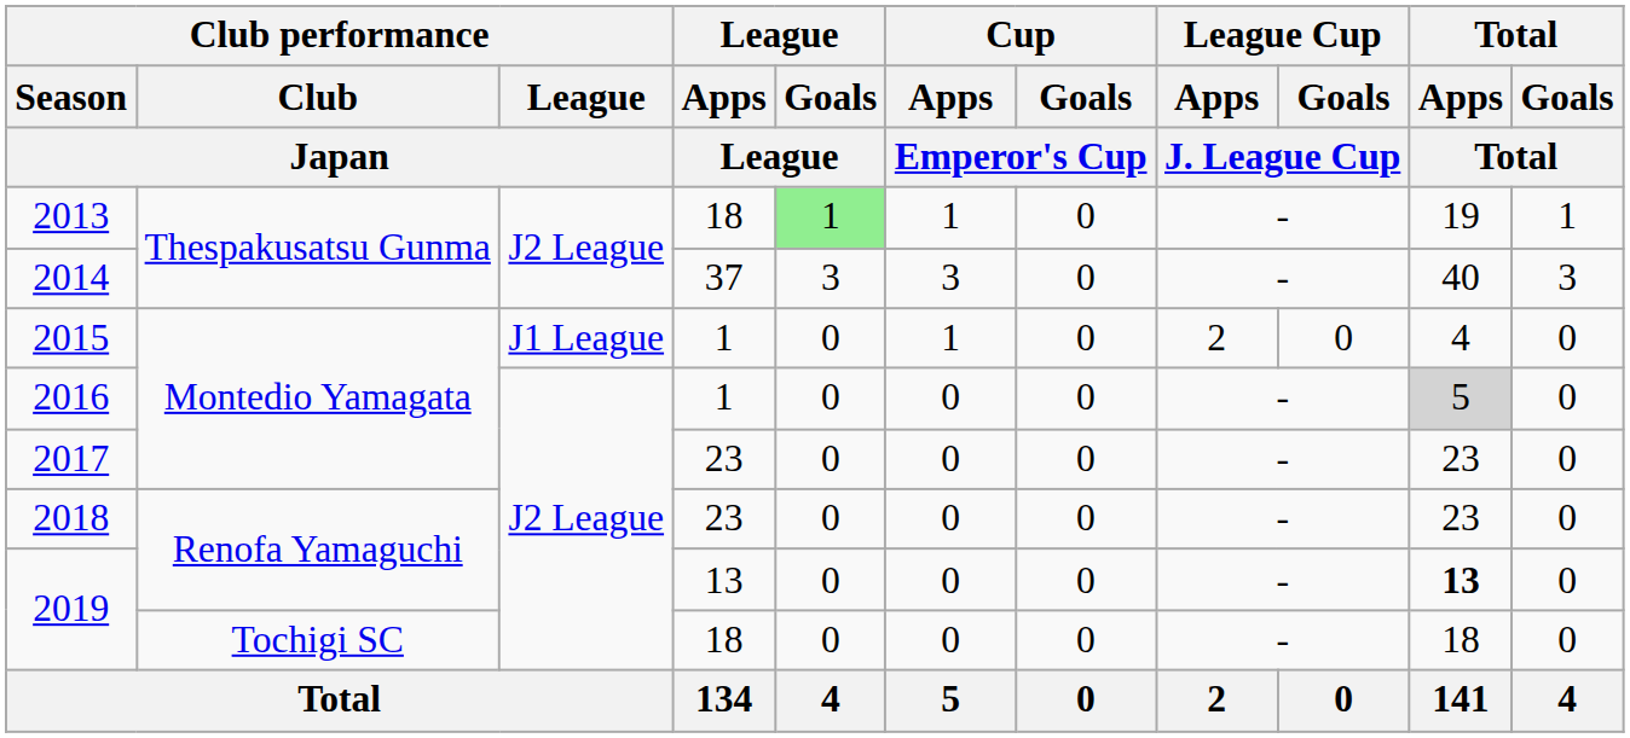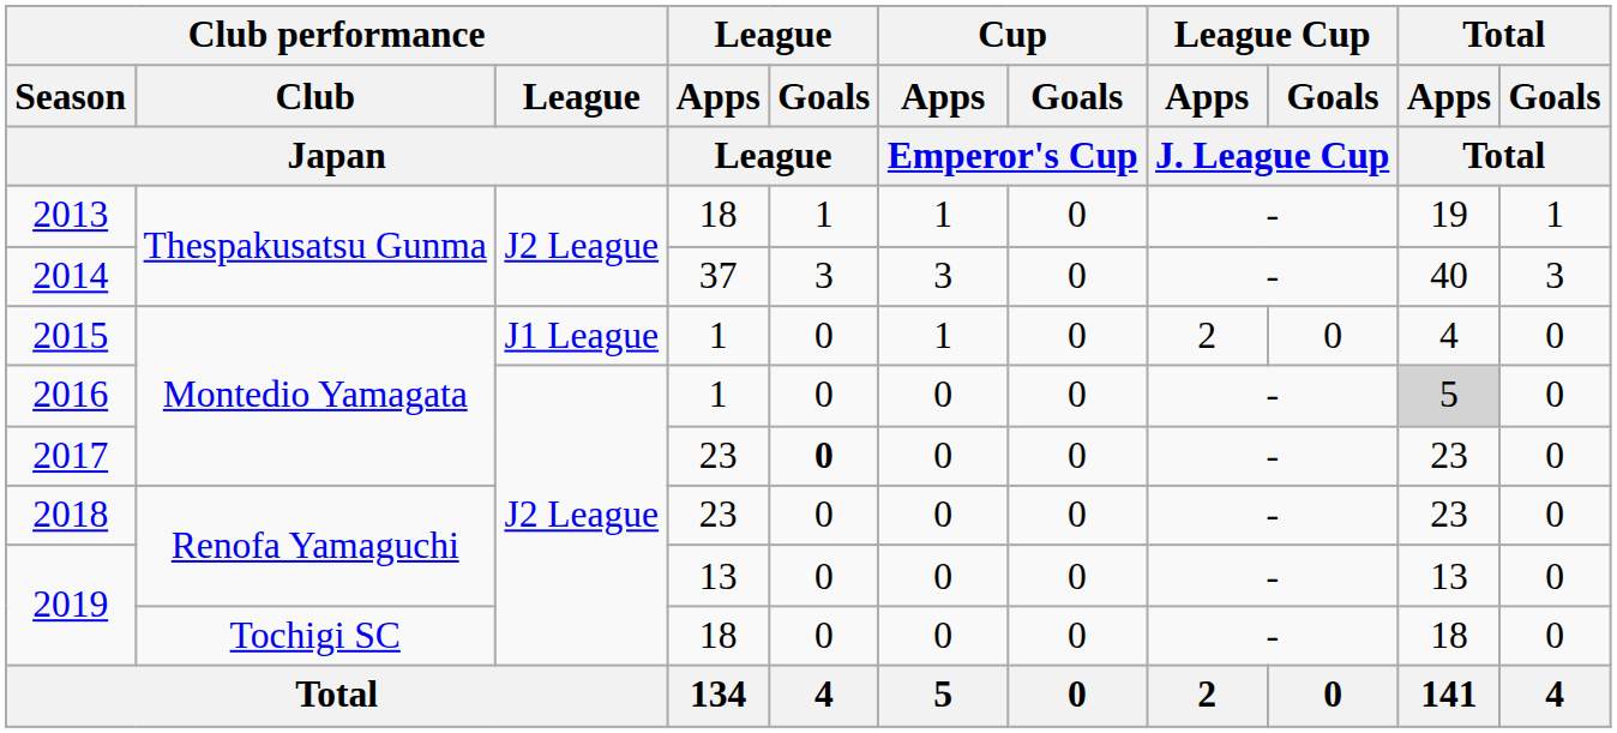2013 | League / Goals / League: lightgreen background -> no background
2017 | League / Goals / League: normal -> bold
2019 / 13 | Total / Apps / Total: bold -> normal
